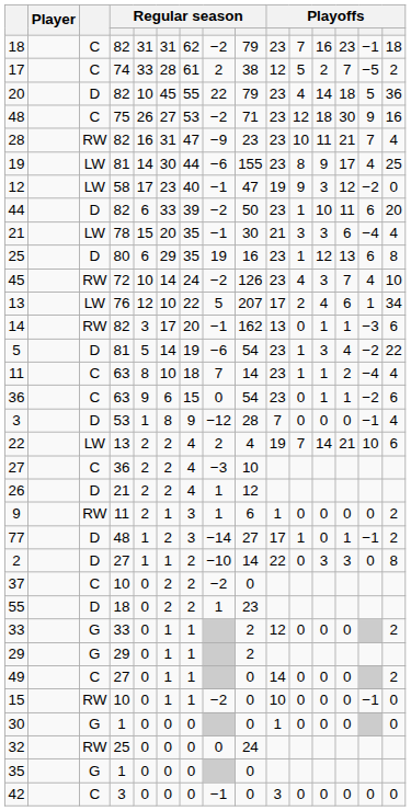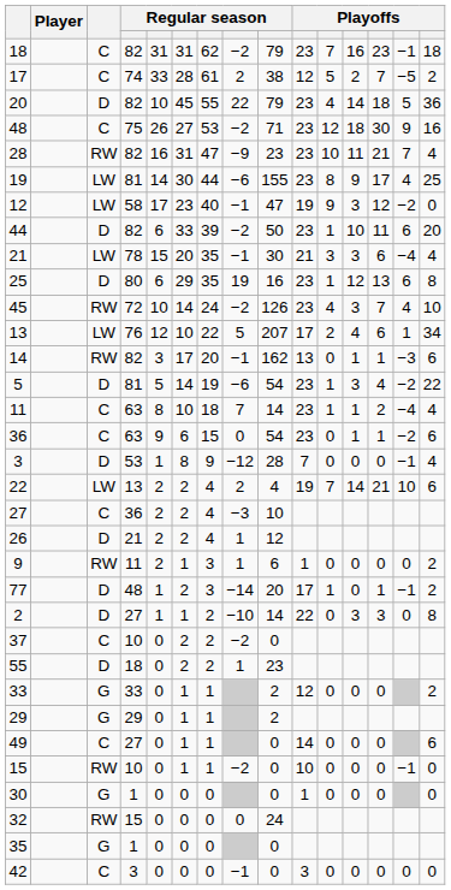77 | column 9: 27 -> 20
49 | column 15: 2 -> 6
32 | column 4: 25 -> 15
